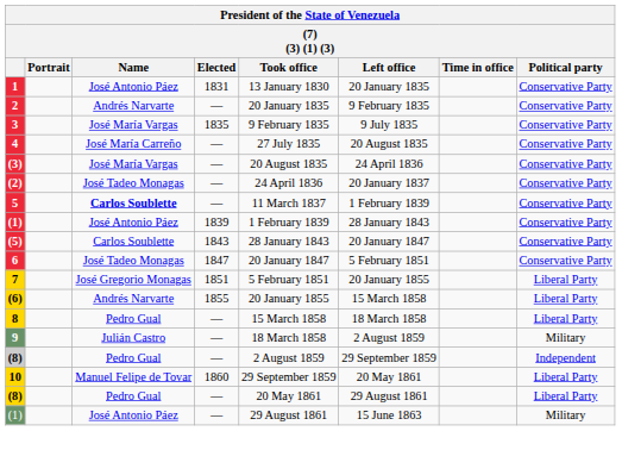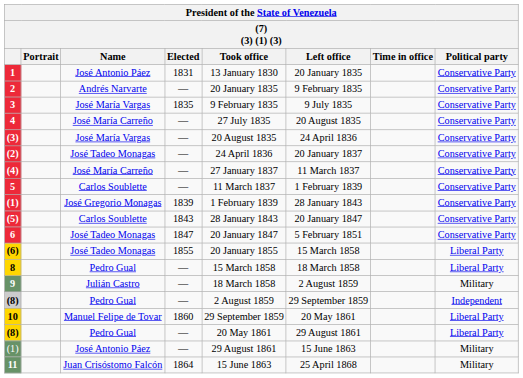+ row: (4) | José María Carreño | — | 27 January 1837 | 11 March 1837 | Conservative Party
5 | Name: bold -> normal
(1) / 1839 | Name: José Antonio Páez -> José Gregorio Monagas
- row: 7 | José Gregorio Monagas | 1851 | 5 February 1851 | 20 January 1855 | Liberal Party
(6) | Name: Andrés Narvarte -> José Tadeo Monagas
+ row: 11 | Juan Crisóstomo Falcón | 1864 | 15 June 1863 | 25 April 1868 | Military
